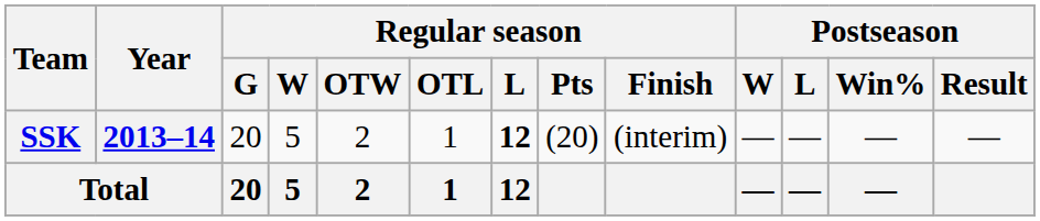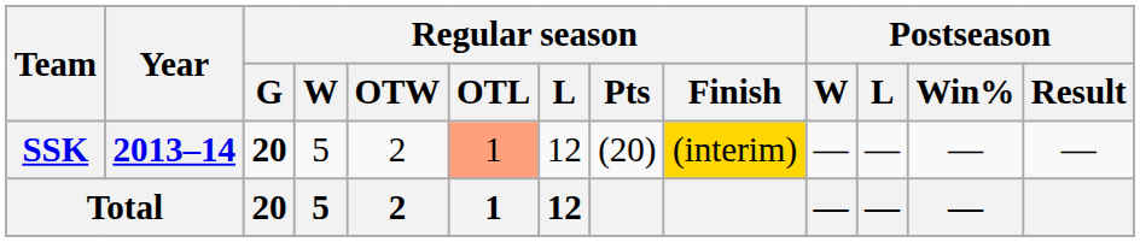SSK | Regular season / G: normal -> bold
SSK | Regular season / OTL: no background -> lightsalmon background
SSK | Regular season / L: bold -> normal
SSK | Regular season / Finish: no background -> gold background
